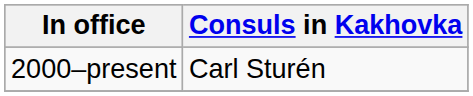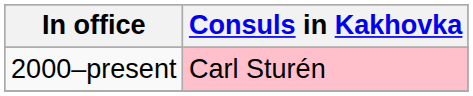2000–present | Consuls in Kakhovka: no background -> pink background
